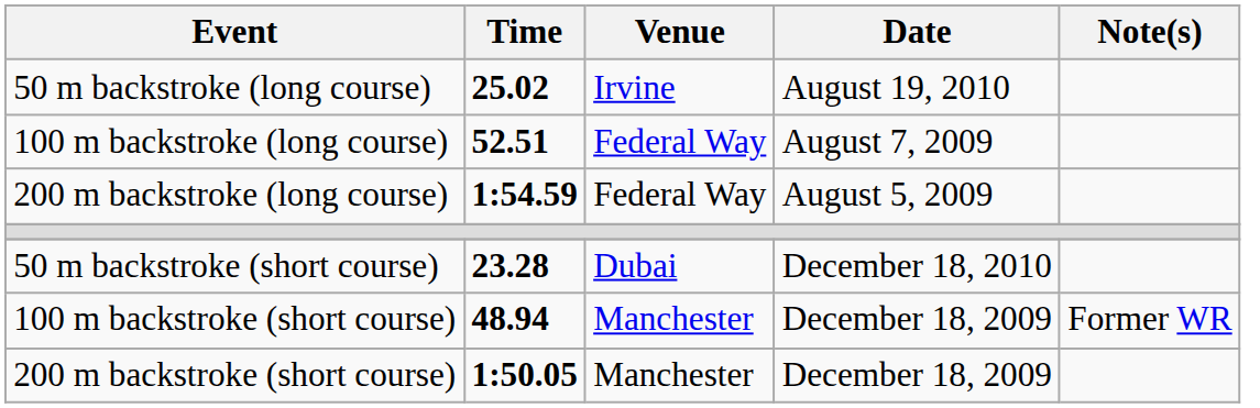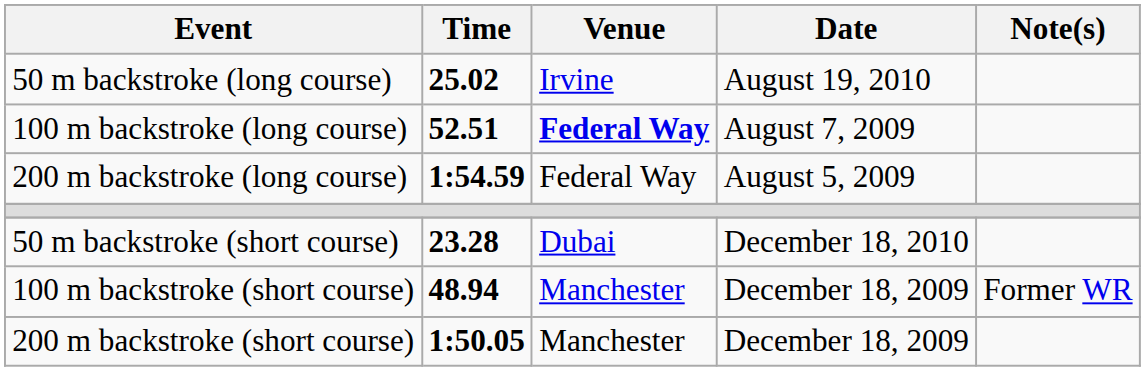100 m backstroke (long course) | Venue: normal -> bold
